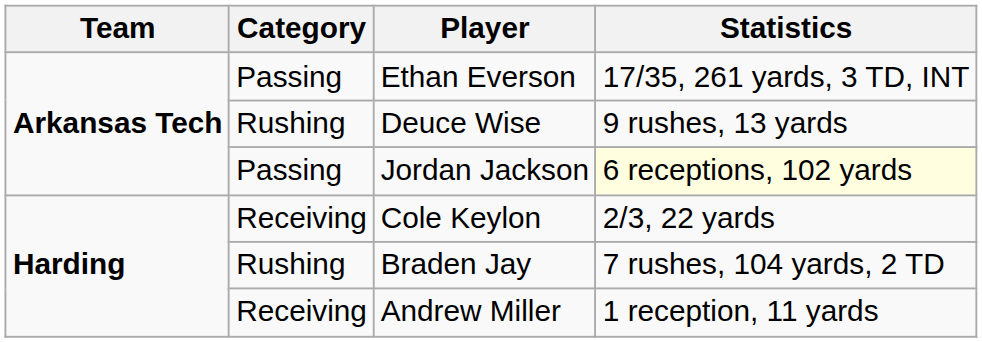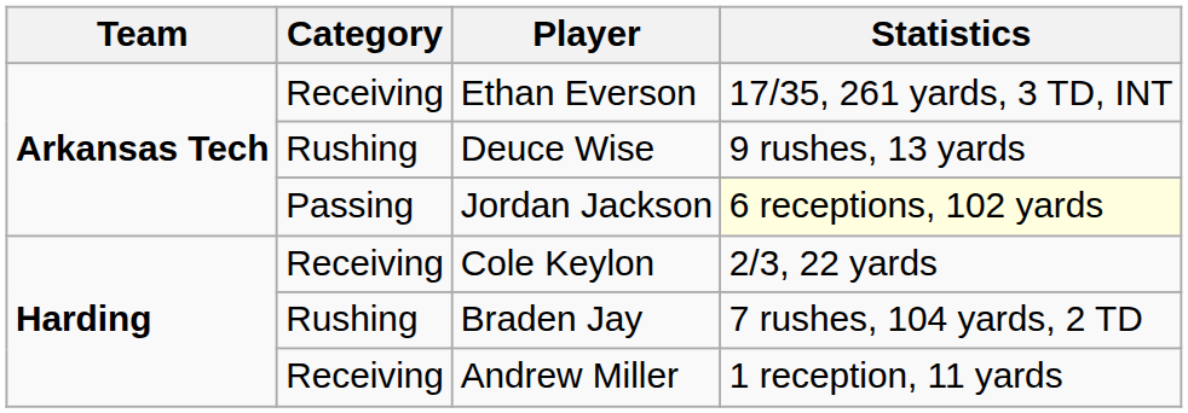Ethan Everson | Category: Passing -> Receiving
